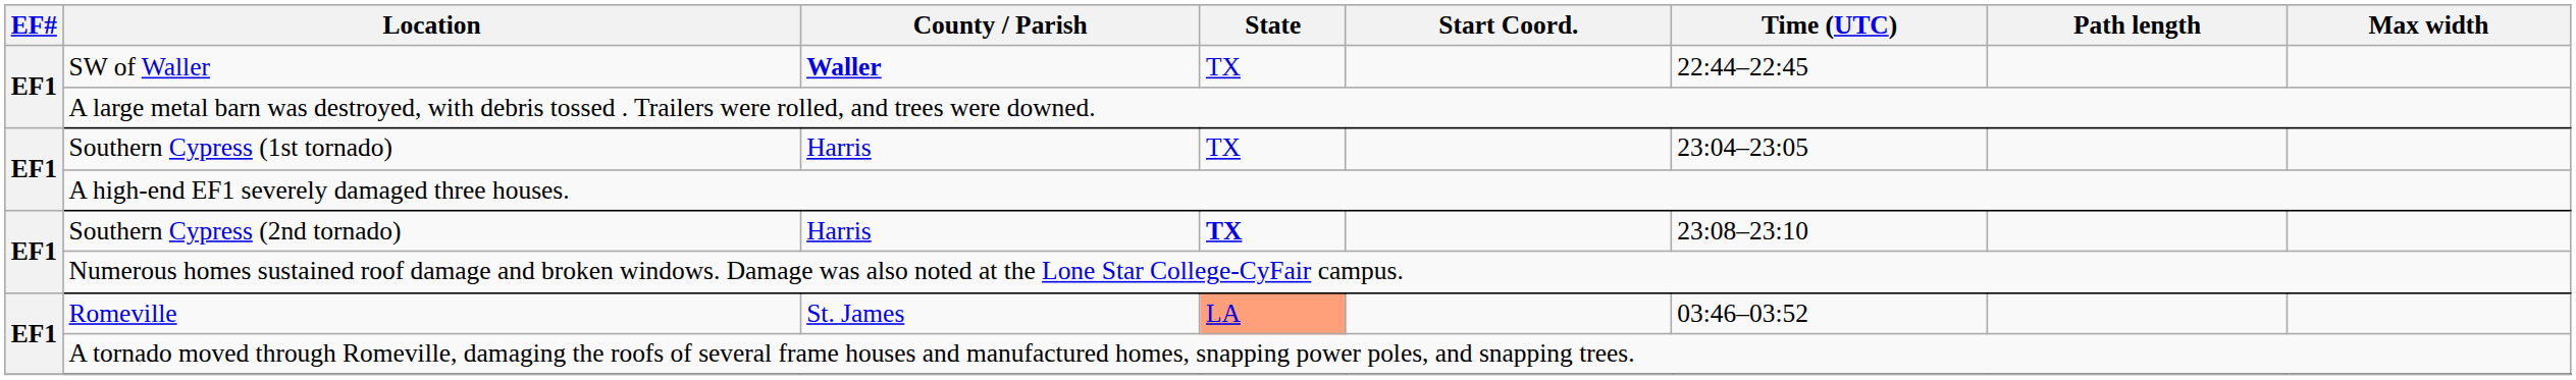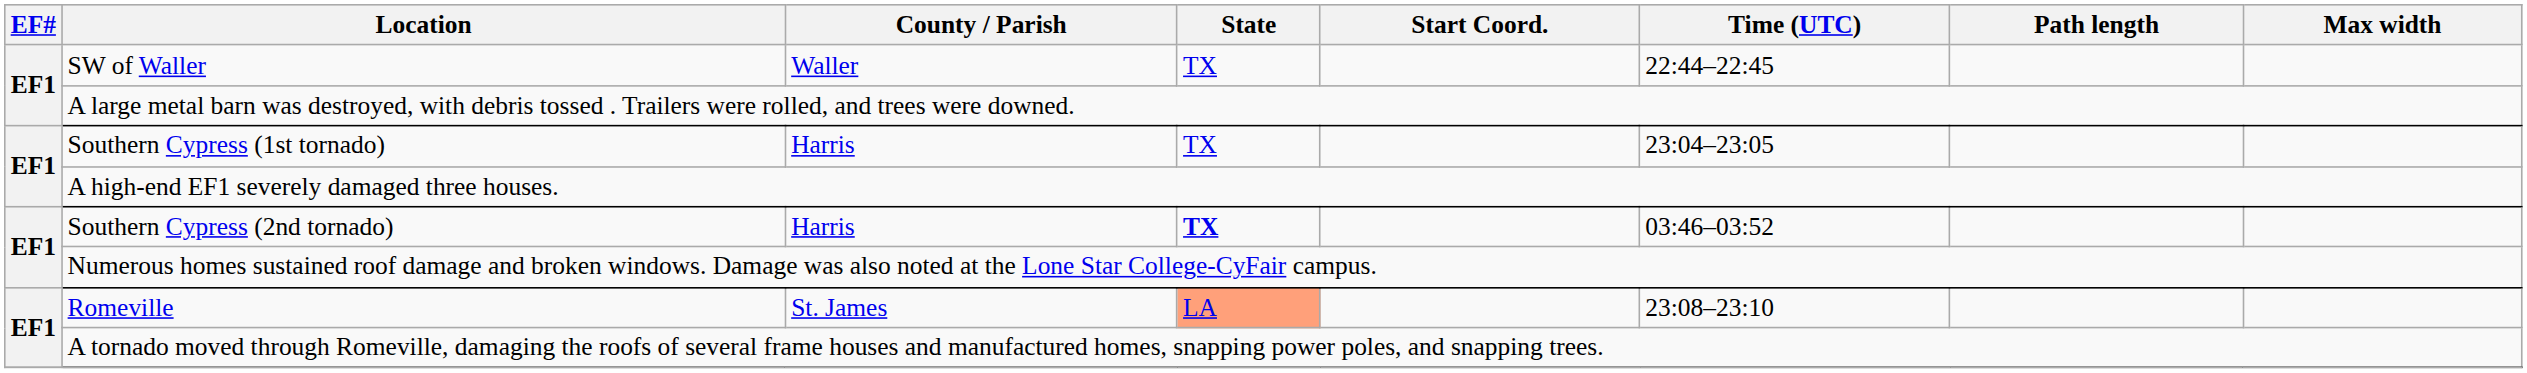SW of Waller | County / Parish: bold -> normal
Southern Cypress (2nd tornado) | Time (UTC): 23:08–23:10 -> 03:46–03:52
Romeville | Time (UTC): 03:46–03:52 -> 23:08–23:10
